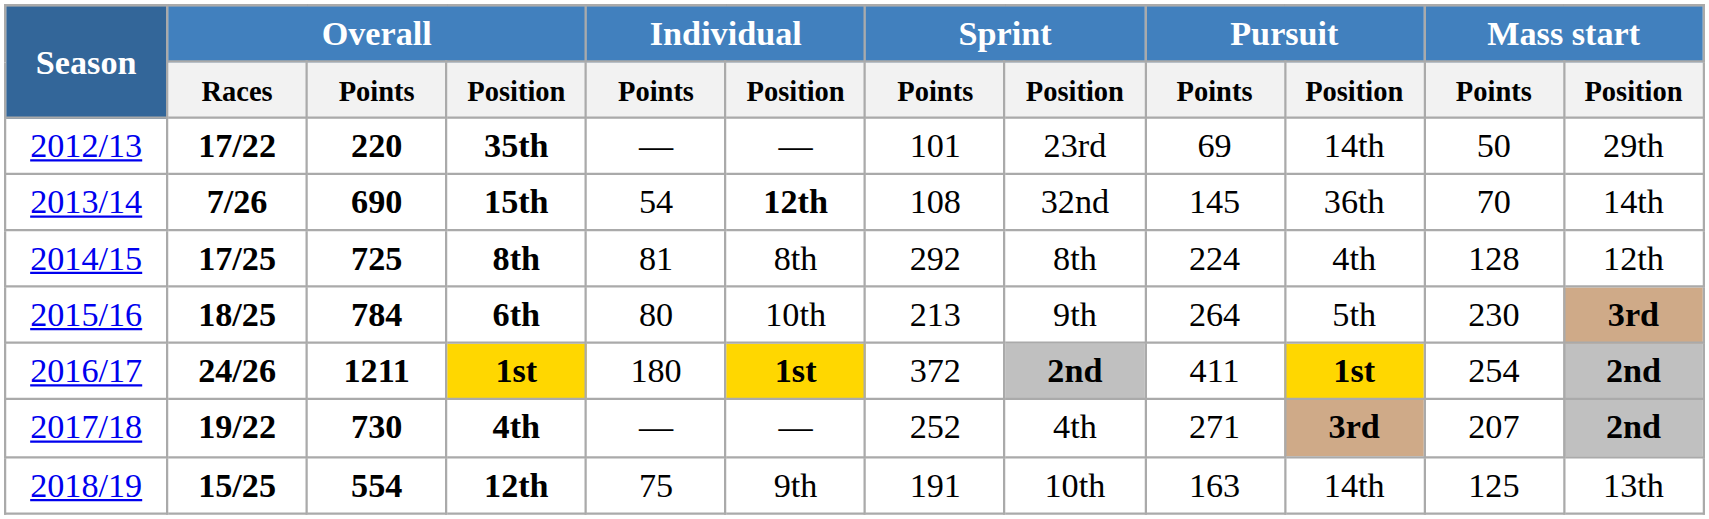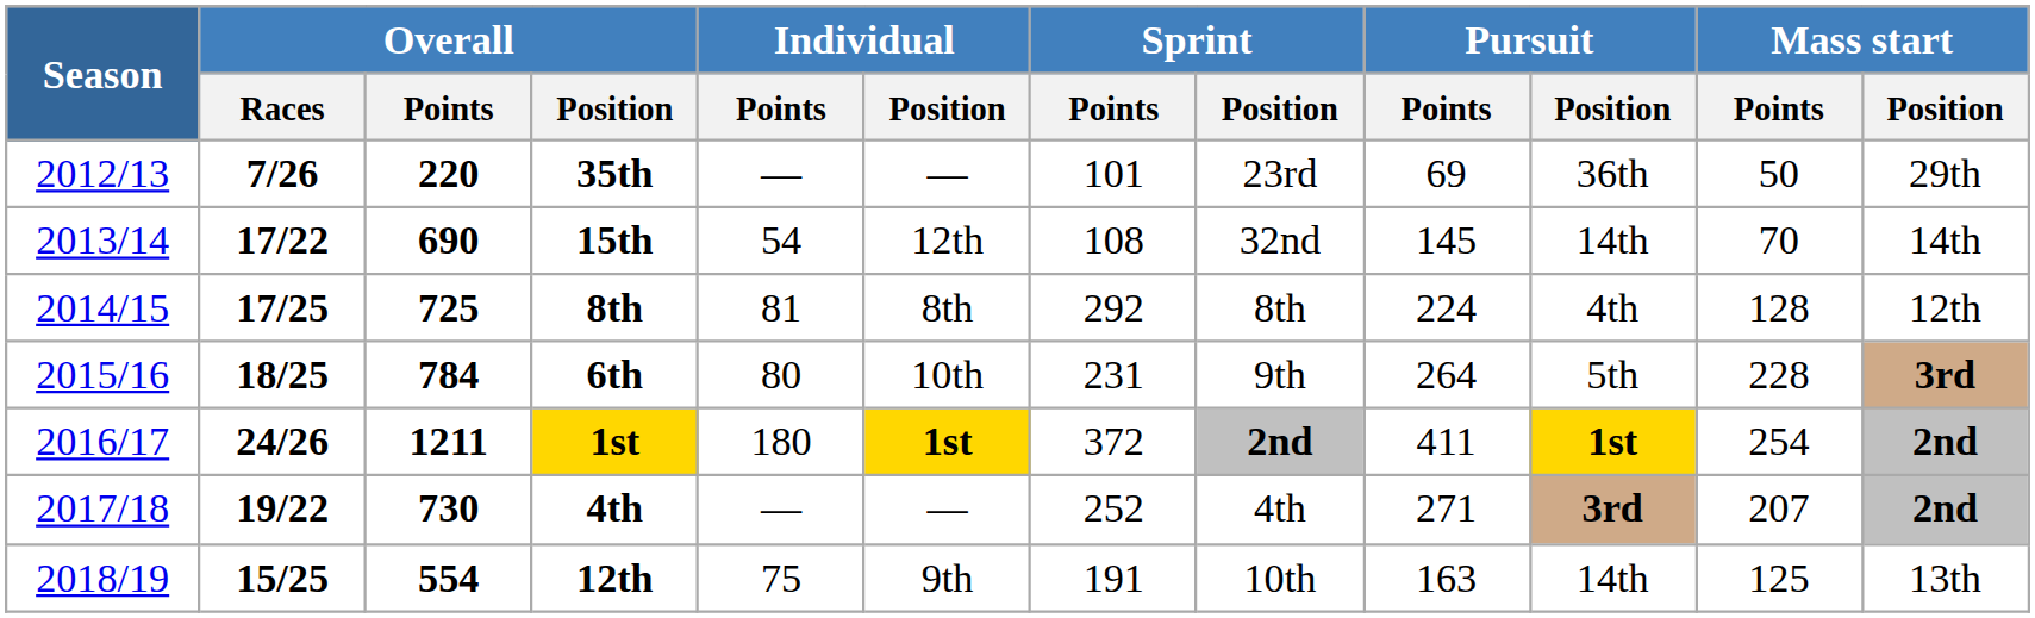35th | Overall / Races: 17/22 -> 7/26
35th | Pursuit / Position: 14th -> 36th
15th | Overall / Races: 7/26 -> 17/22
15th | Individual / Position: bold -> normal
15th | Pursuit / Position: 36th -> 14th
6th | Sprint / Points: 213 -> 231
6th | Mass start / Points: 230 -> 228
